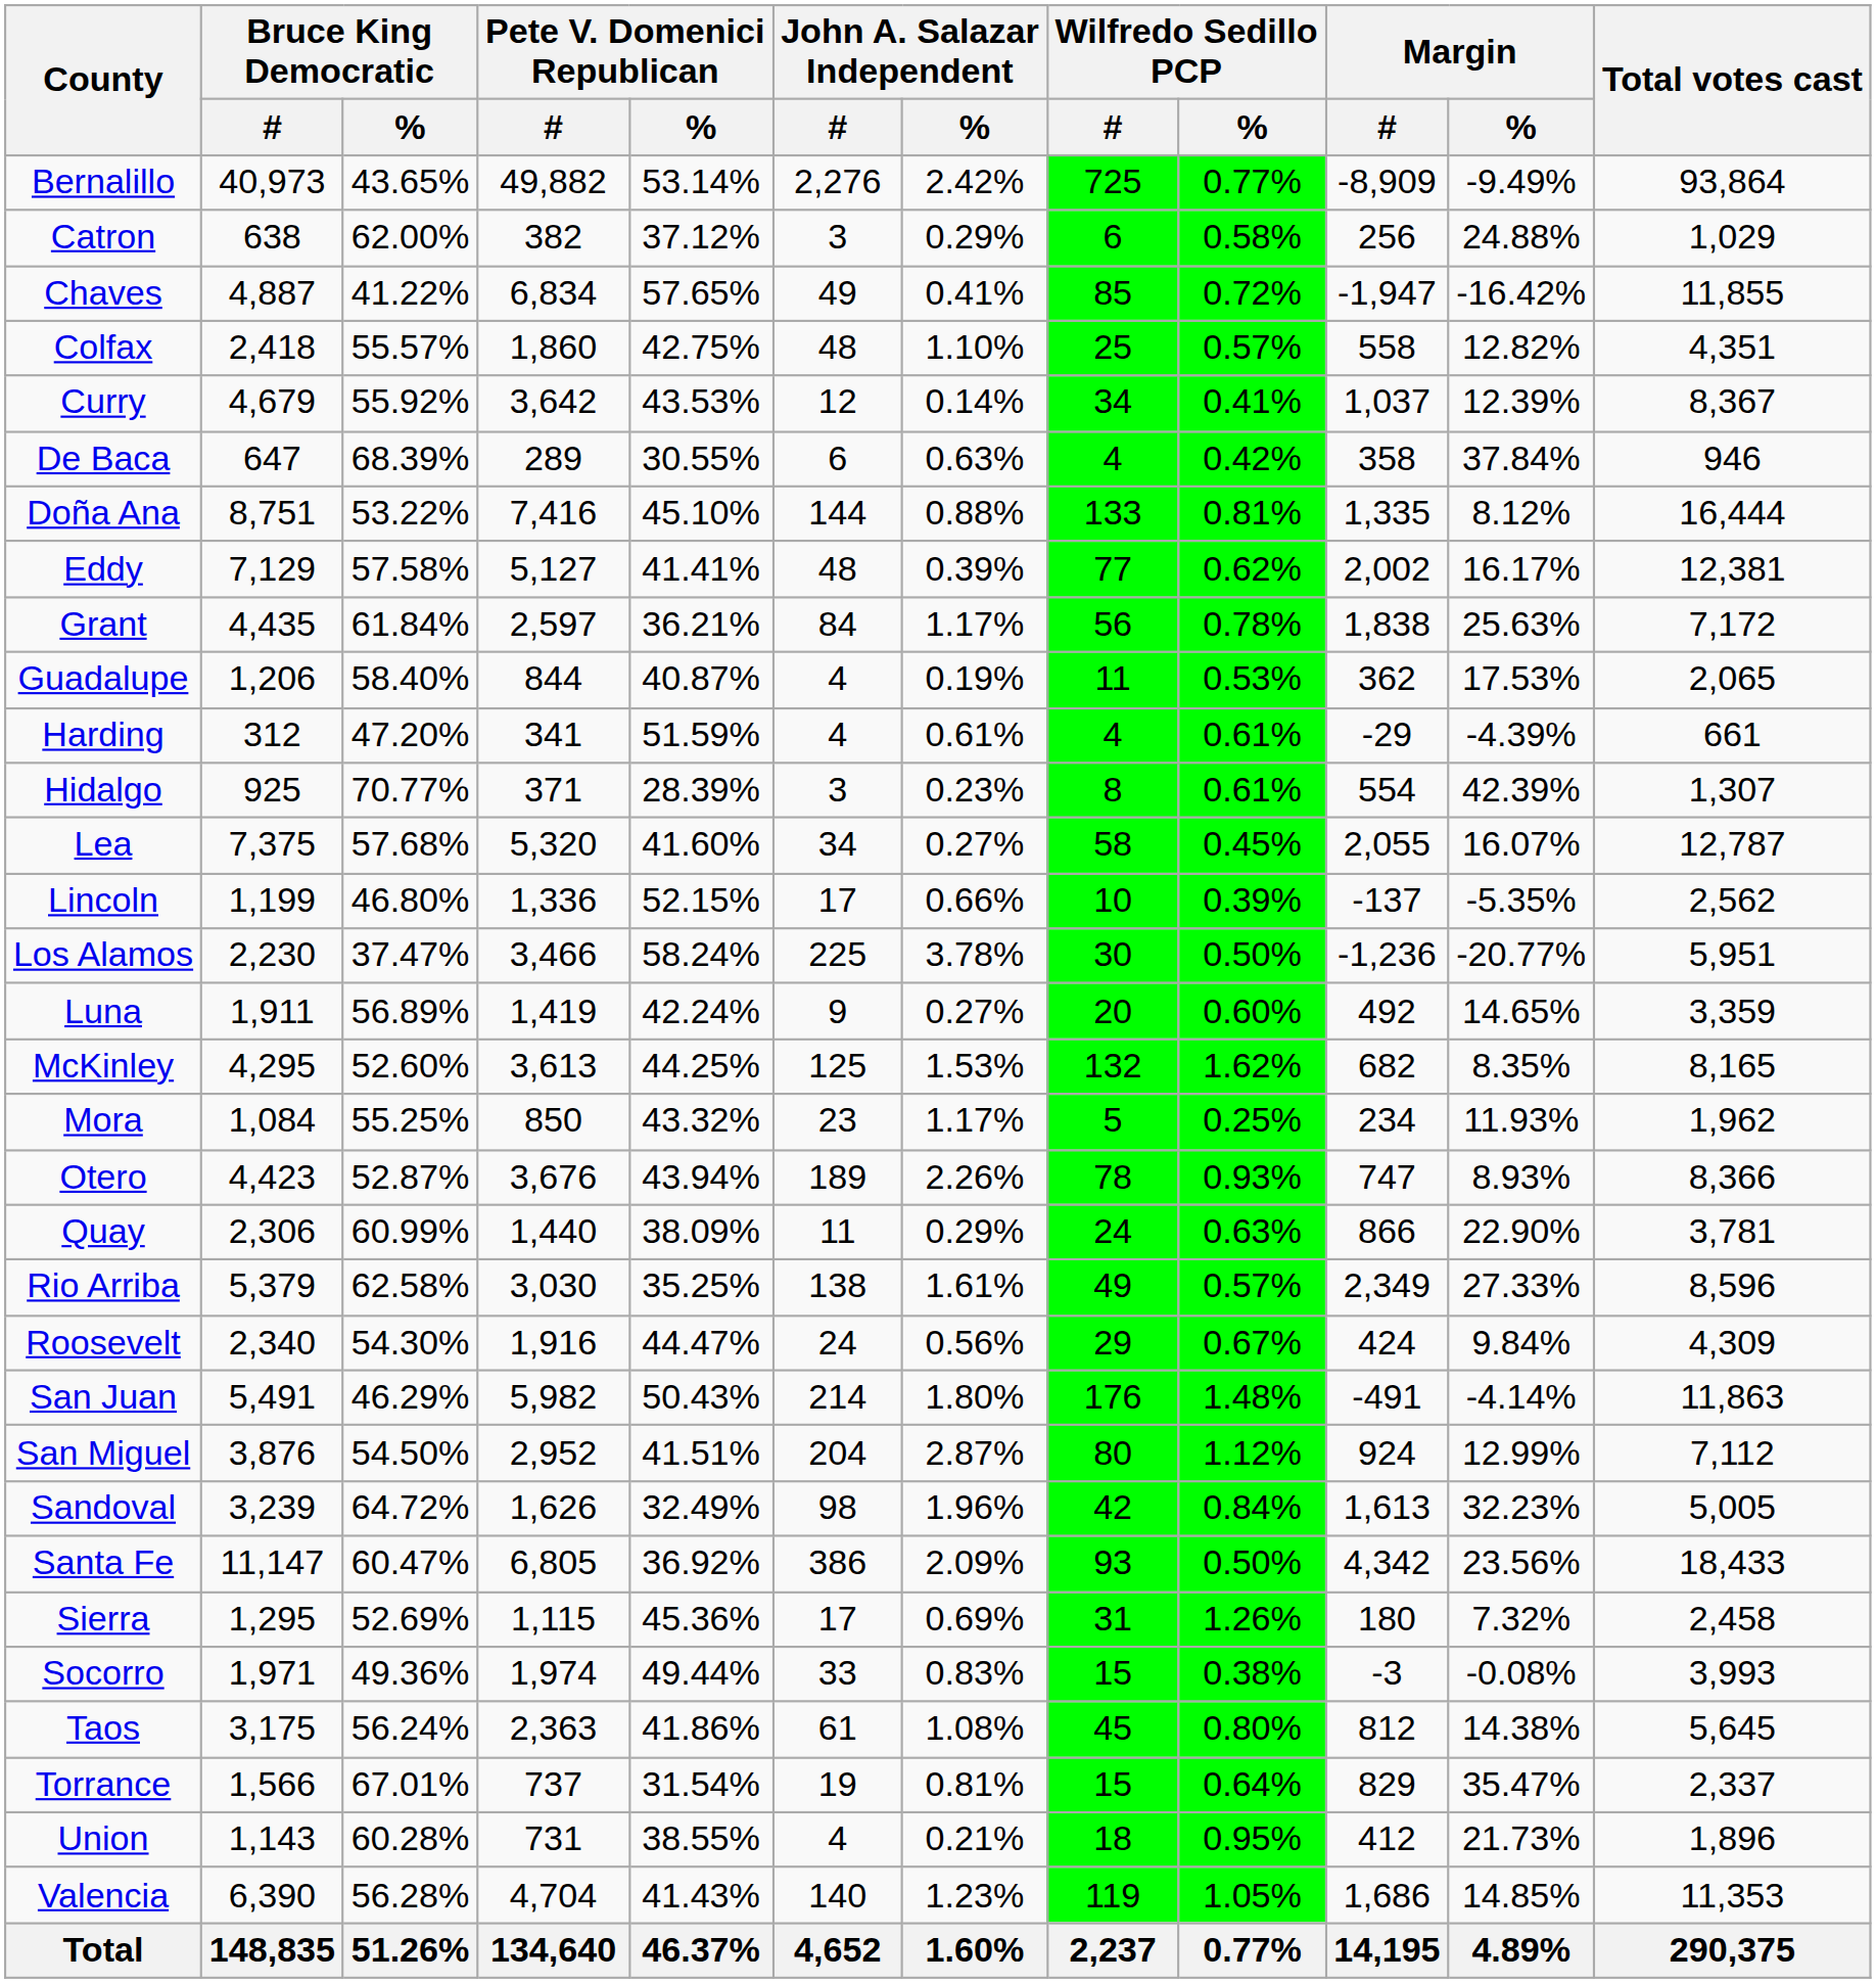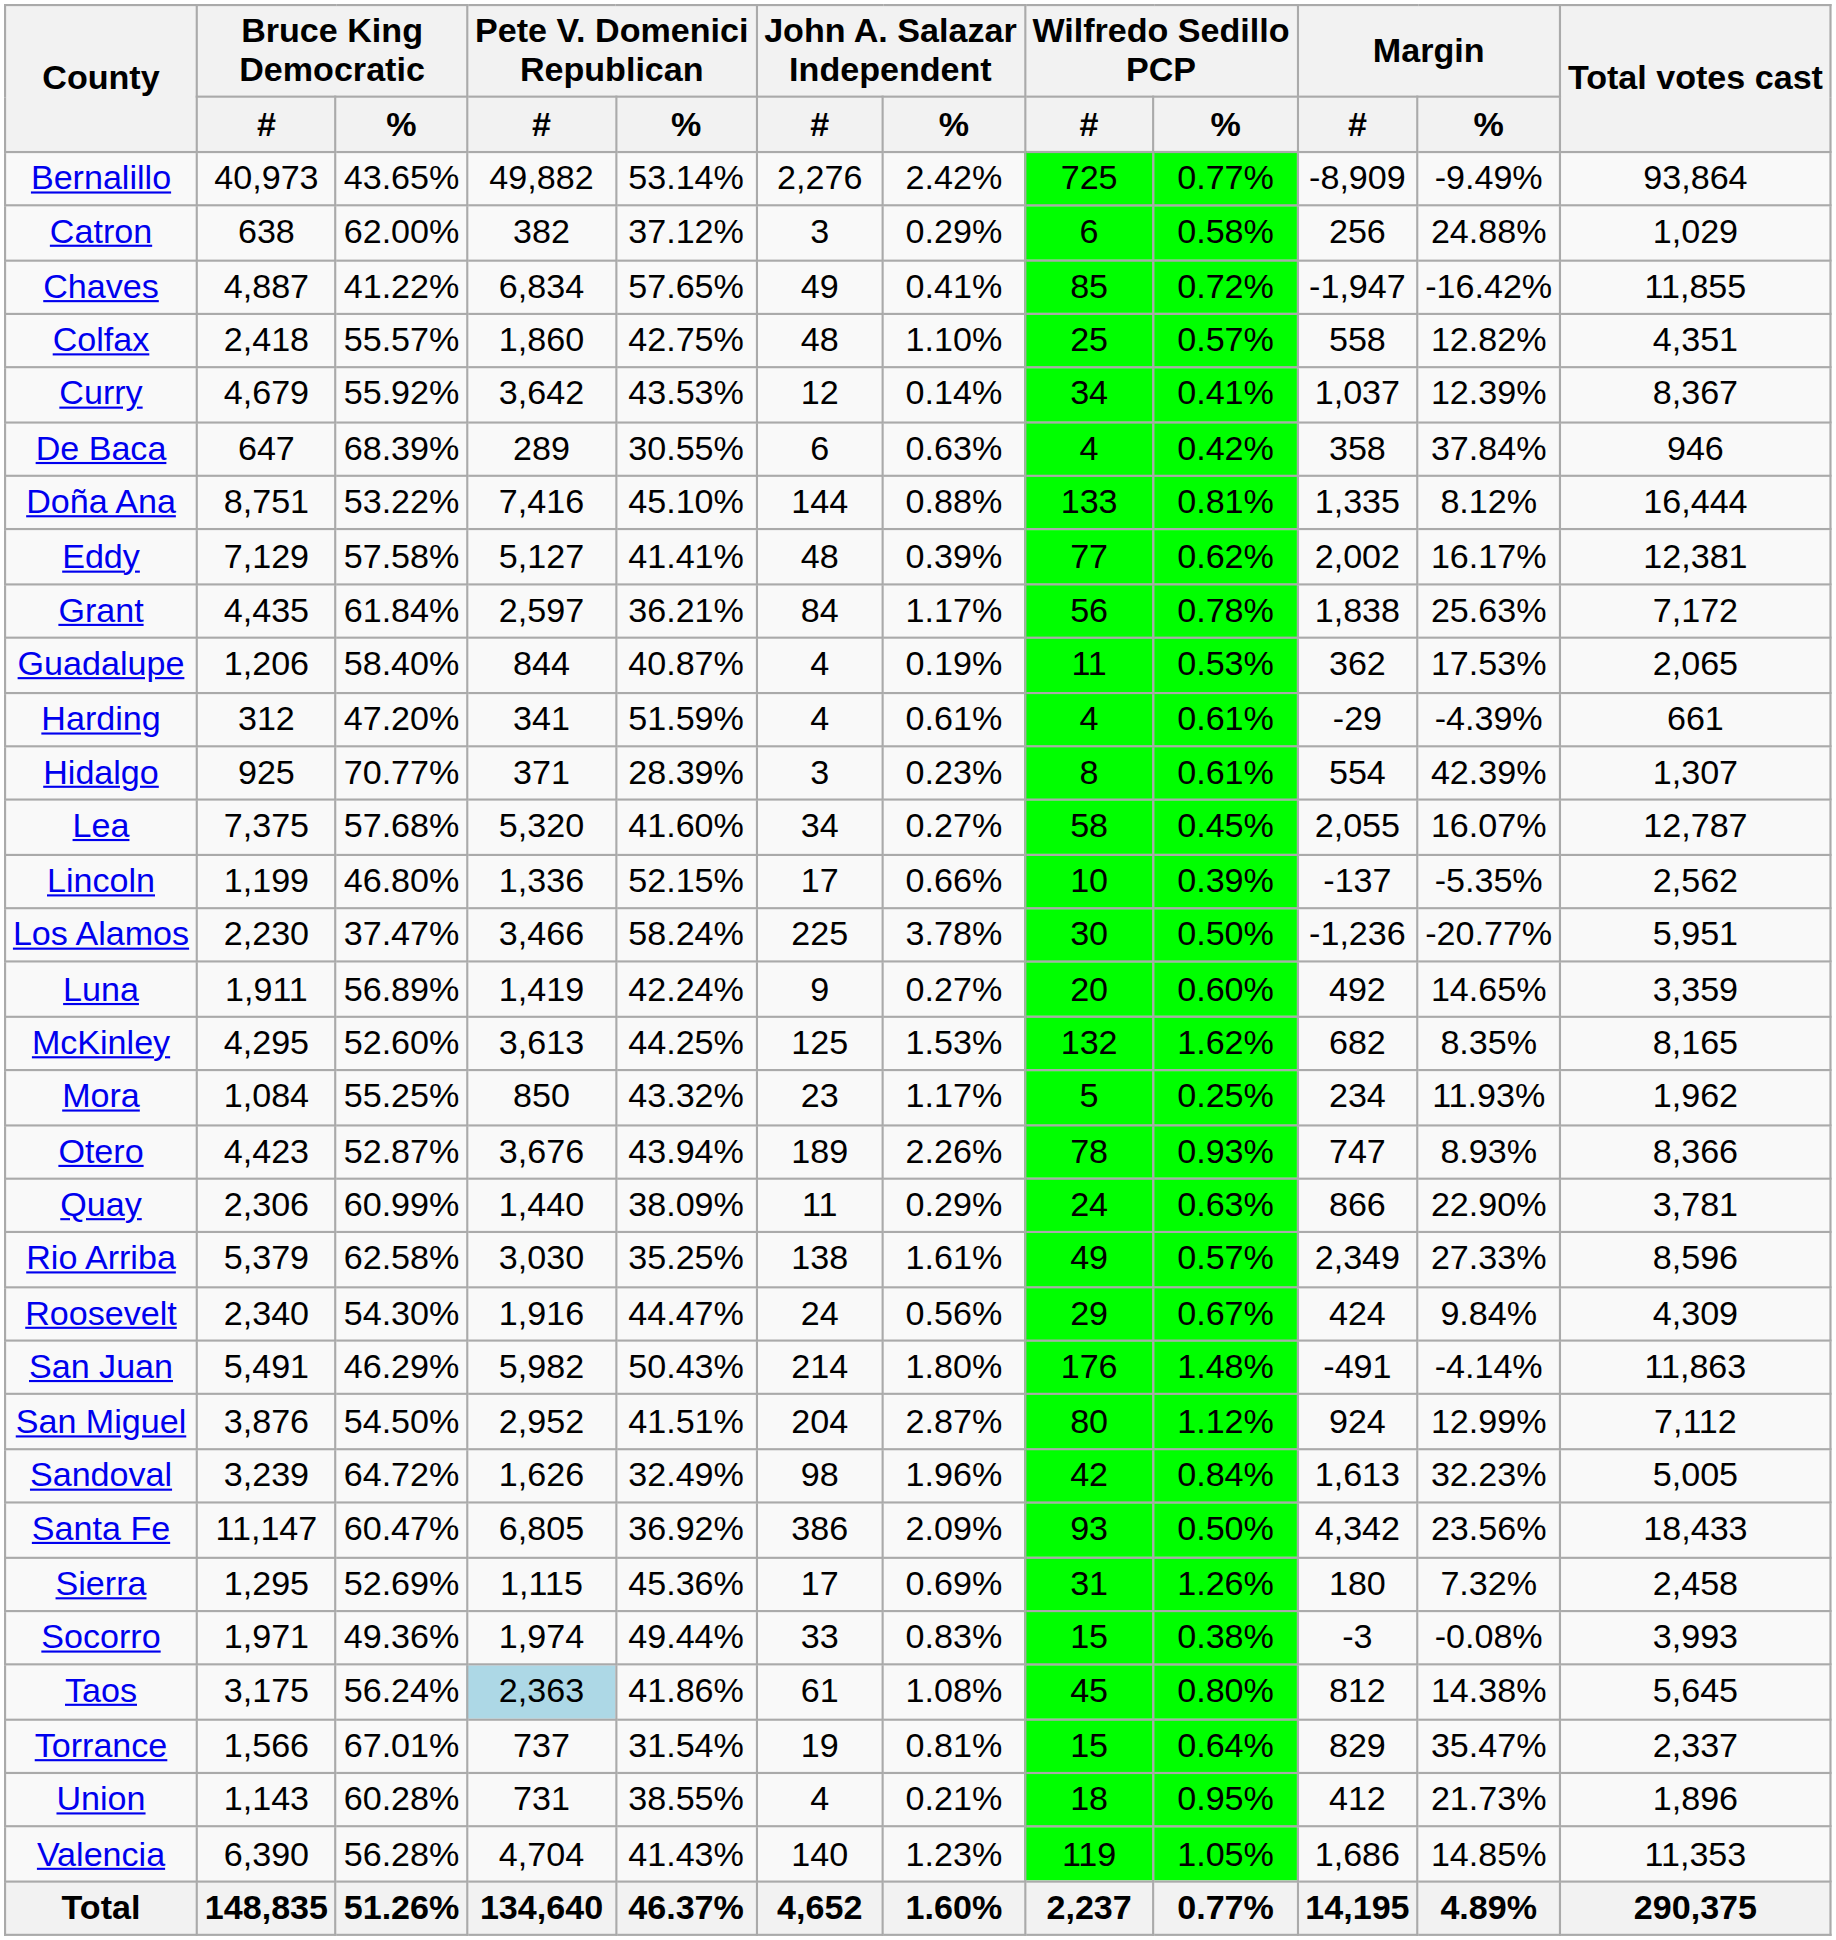Taos | Pete V. Domenici Republican / #: no background -> lightblue background
